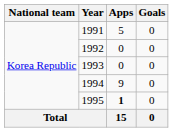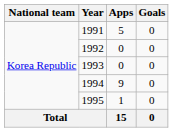1995 | Apps: bold -> normal
